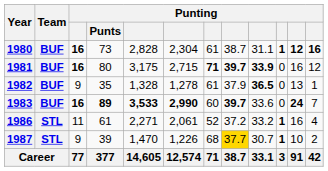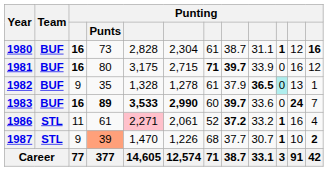1980 | column 11: bold -> normal
1981 | column 9: bold -> normal
1982 | column 10: no background -> paleturquoise background
1986 | column 5: no background -> pink background
1986 | column 8: normal -> bold
1987 | Punting / Punts: no background -> lightsalmon background
1987 | column 8: gold background -> no background
1987 | column 12: normal -> bold
